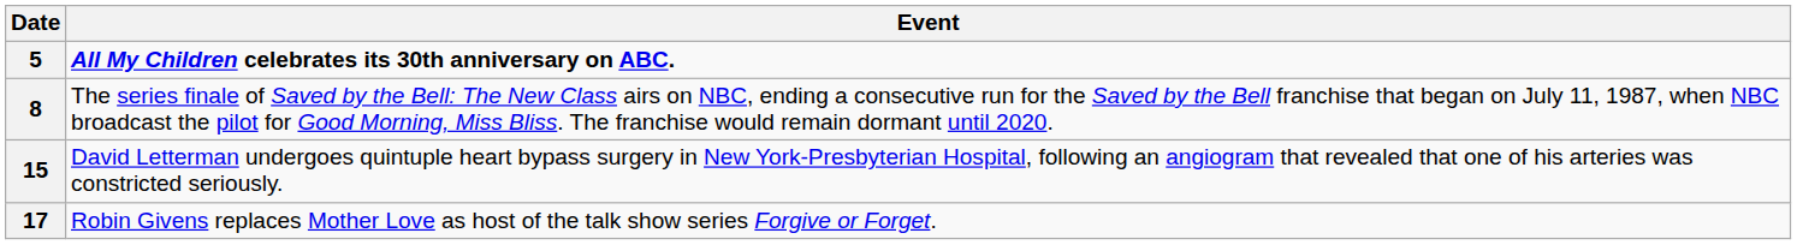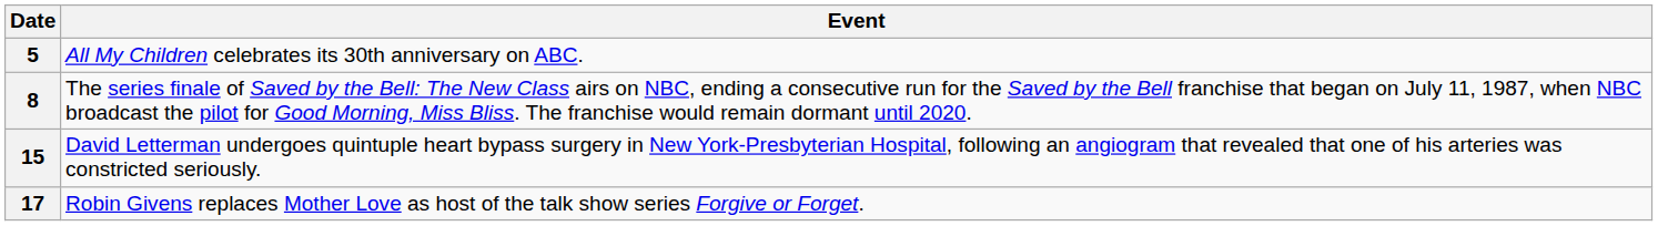5 | Event: bold -> normal
